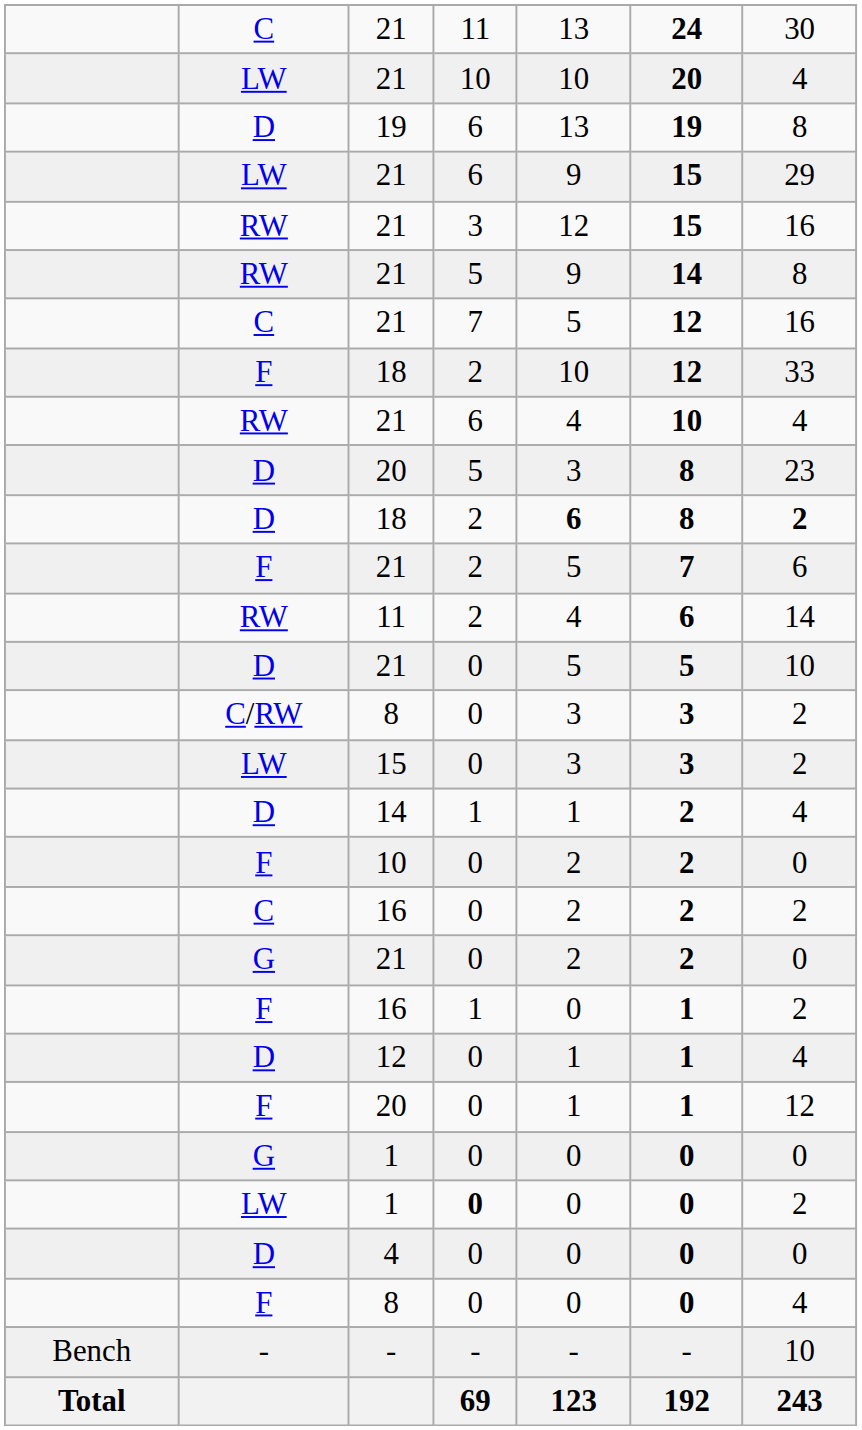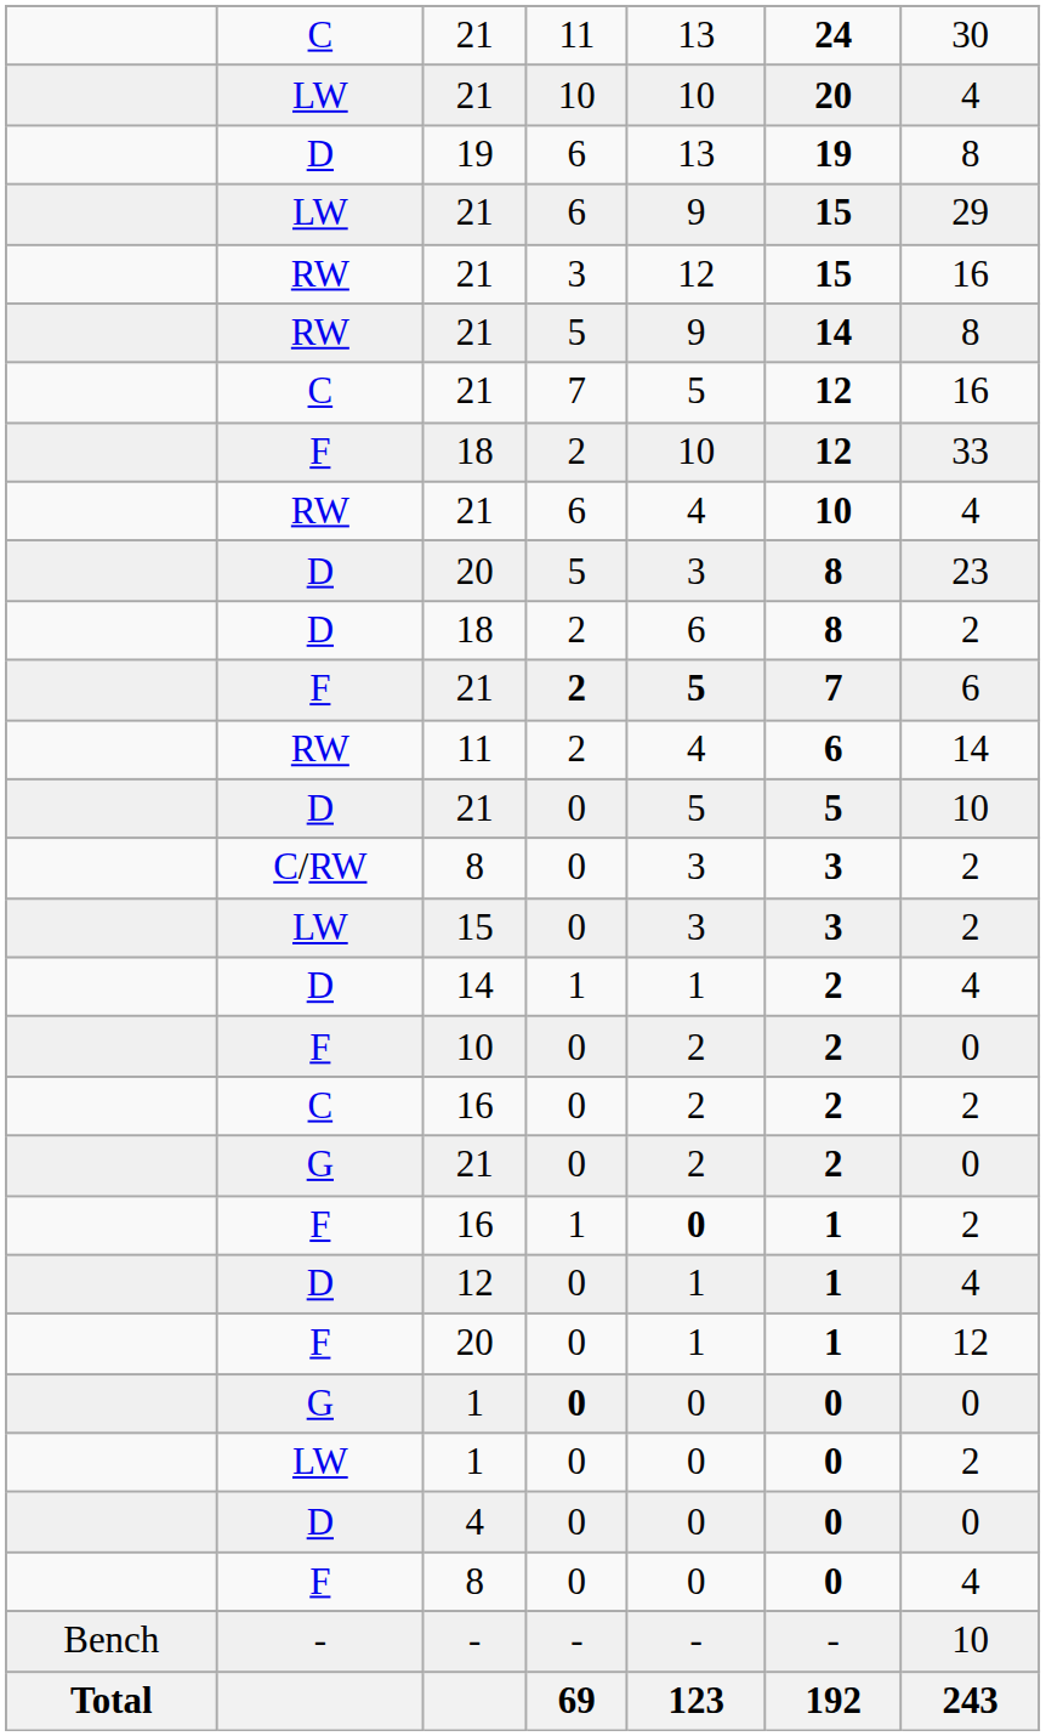D / 18 | column 5: bold -> normal
D / 18 | column 7: bold -> normal
F / 21 | column 4: normal -> bold
F / 21 | column 5: normal -> bold
F / 16 | column 5: normal -> bold
G / 1 | column 4: normal -> bold
LW / 1 | column 4: bold -> normal
